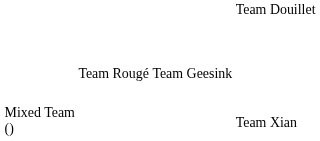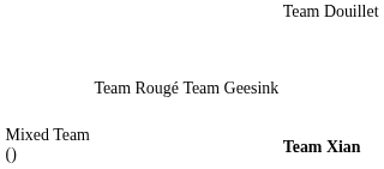row 2 | column 4: normal -> bold
